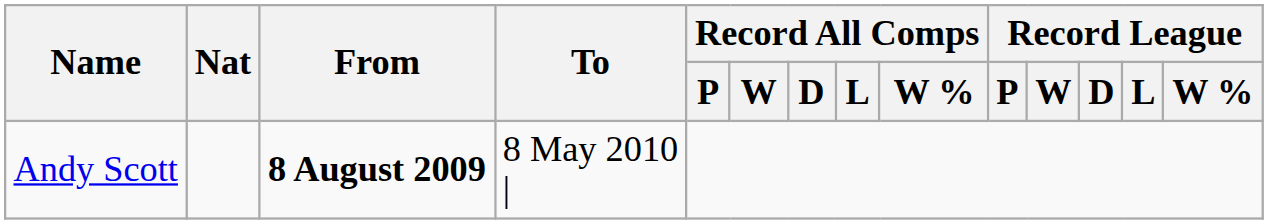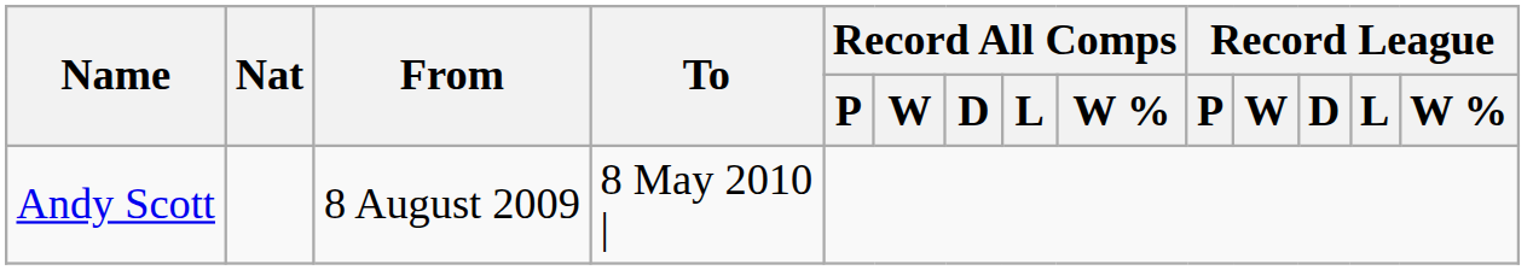Andy Scott | From: bold -> normal
